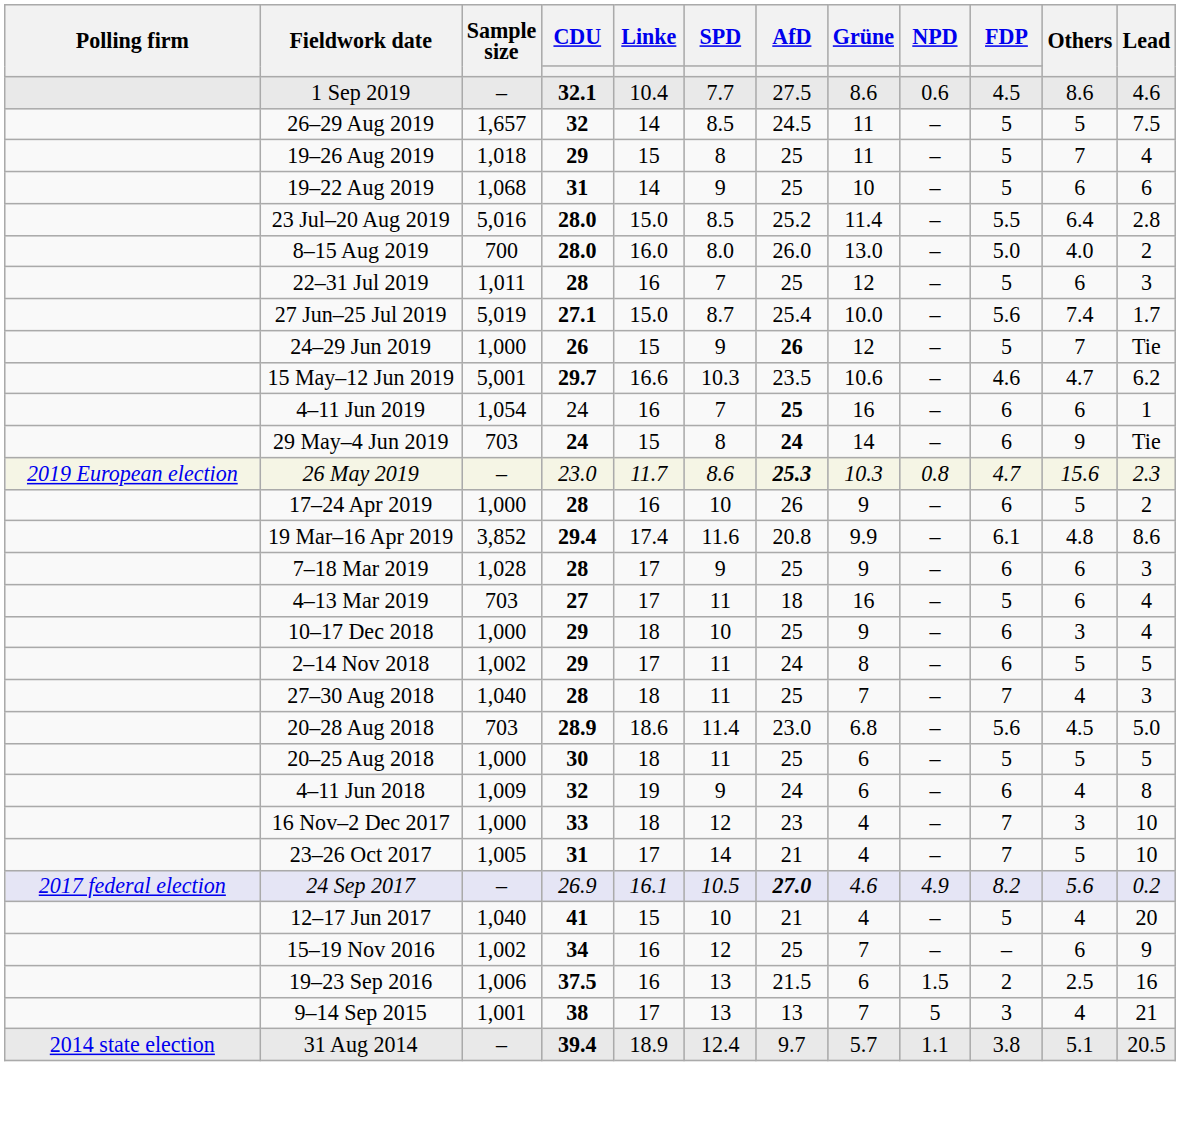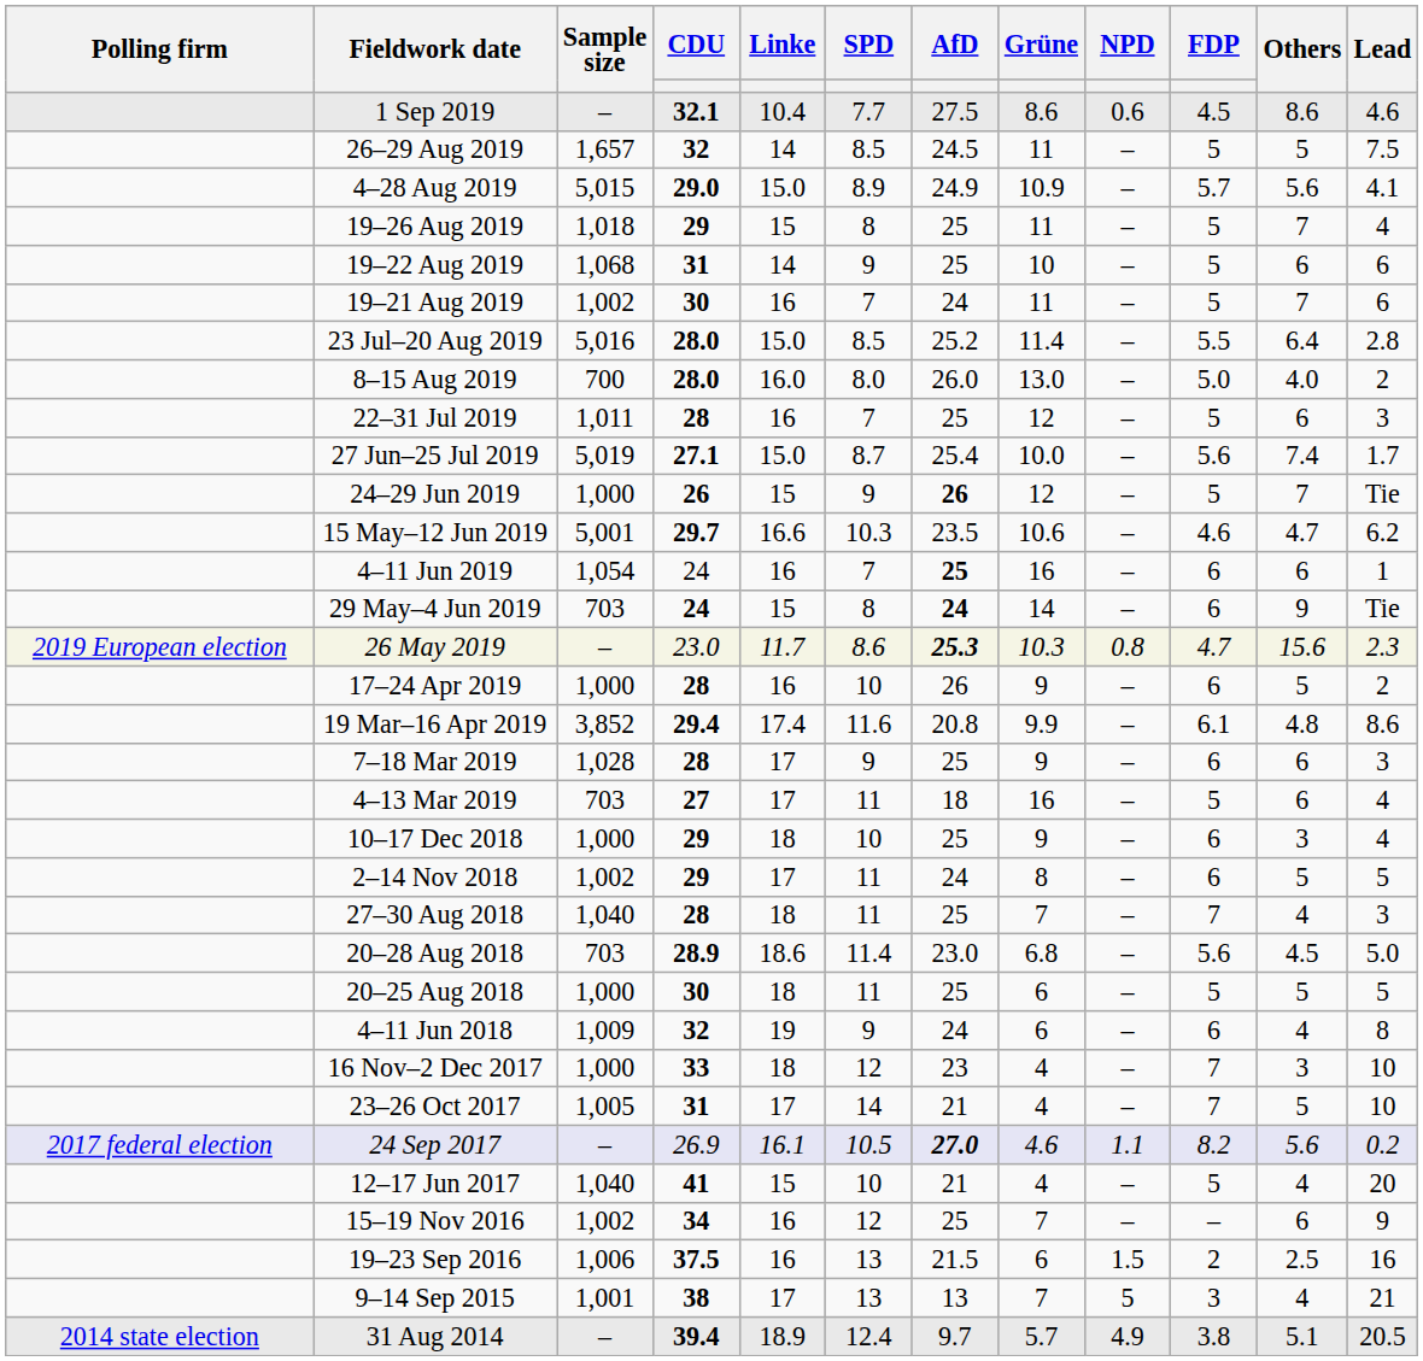+ row: 4–28 Aug 2019 | 5,015 | 29.0 | 15.0 | 8.9 | 24.9 | 10.9 | – | 5.7 | 5.6 | 4.1
+ row: 19–21 Aug 2019 | 1,002 | 30 | 16 | 7 | 24 | 11 | – | 5 | 7 | 6
24 Sep 2017 | NPD: 4.9 -> 1.1
31 Aug 2014 | NPD: 1.1 -> 4.9
